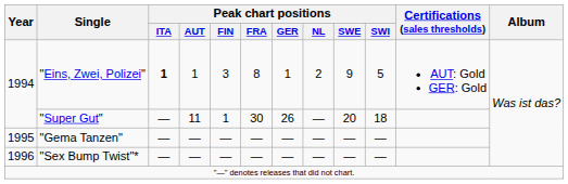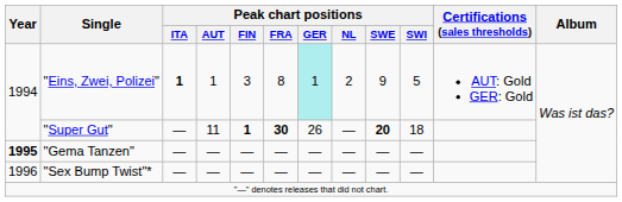"Eins, Zwei, Polizei" | Peak chart positions / GER: no background -> paleturquoise background
"Super Gut" | Peak chart positions / FIN: normal -> bold
"Super Gut" | Peak chart positions / FRA: normal -> bold
"Super Gut" | Peak chart positions / SWE: normal -> bold
"Gema Tanzen" | Year: normal -> bold
